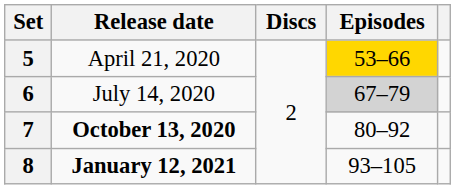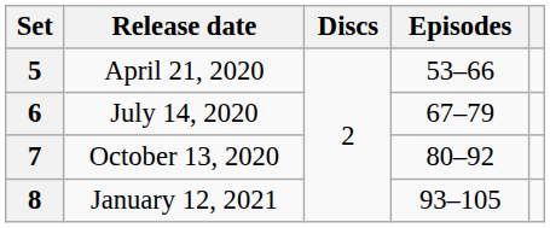5 | Episodes: gold background -> no background
6 | Episodes: lightgrey background -> no background
7 | Release date: bold -> normal
8 | Release date: bold -> normal
